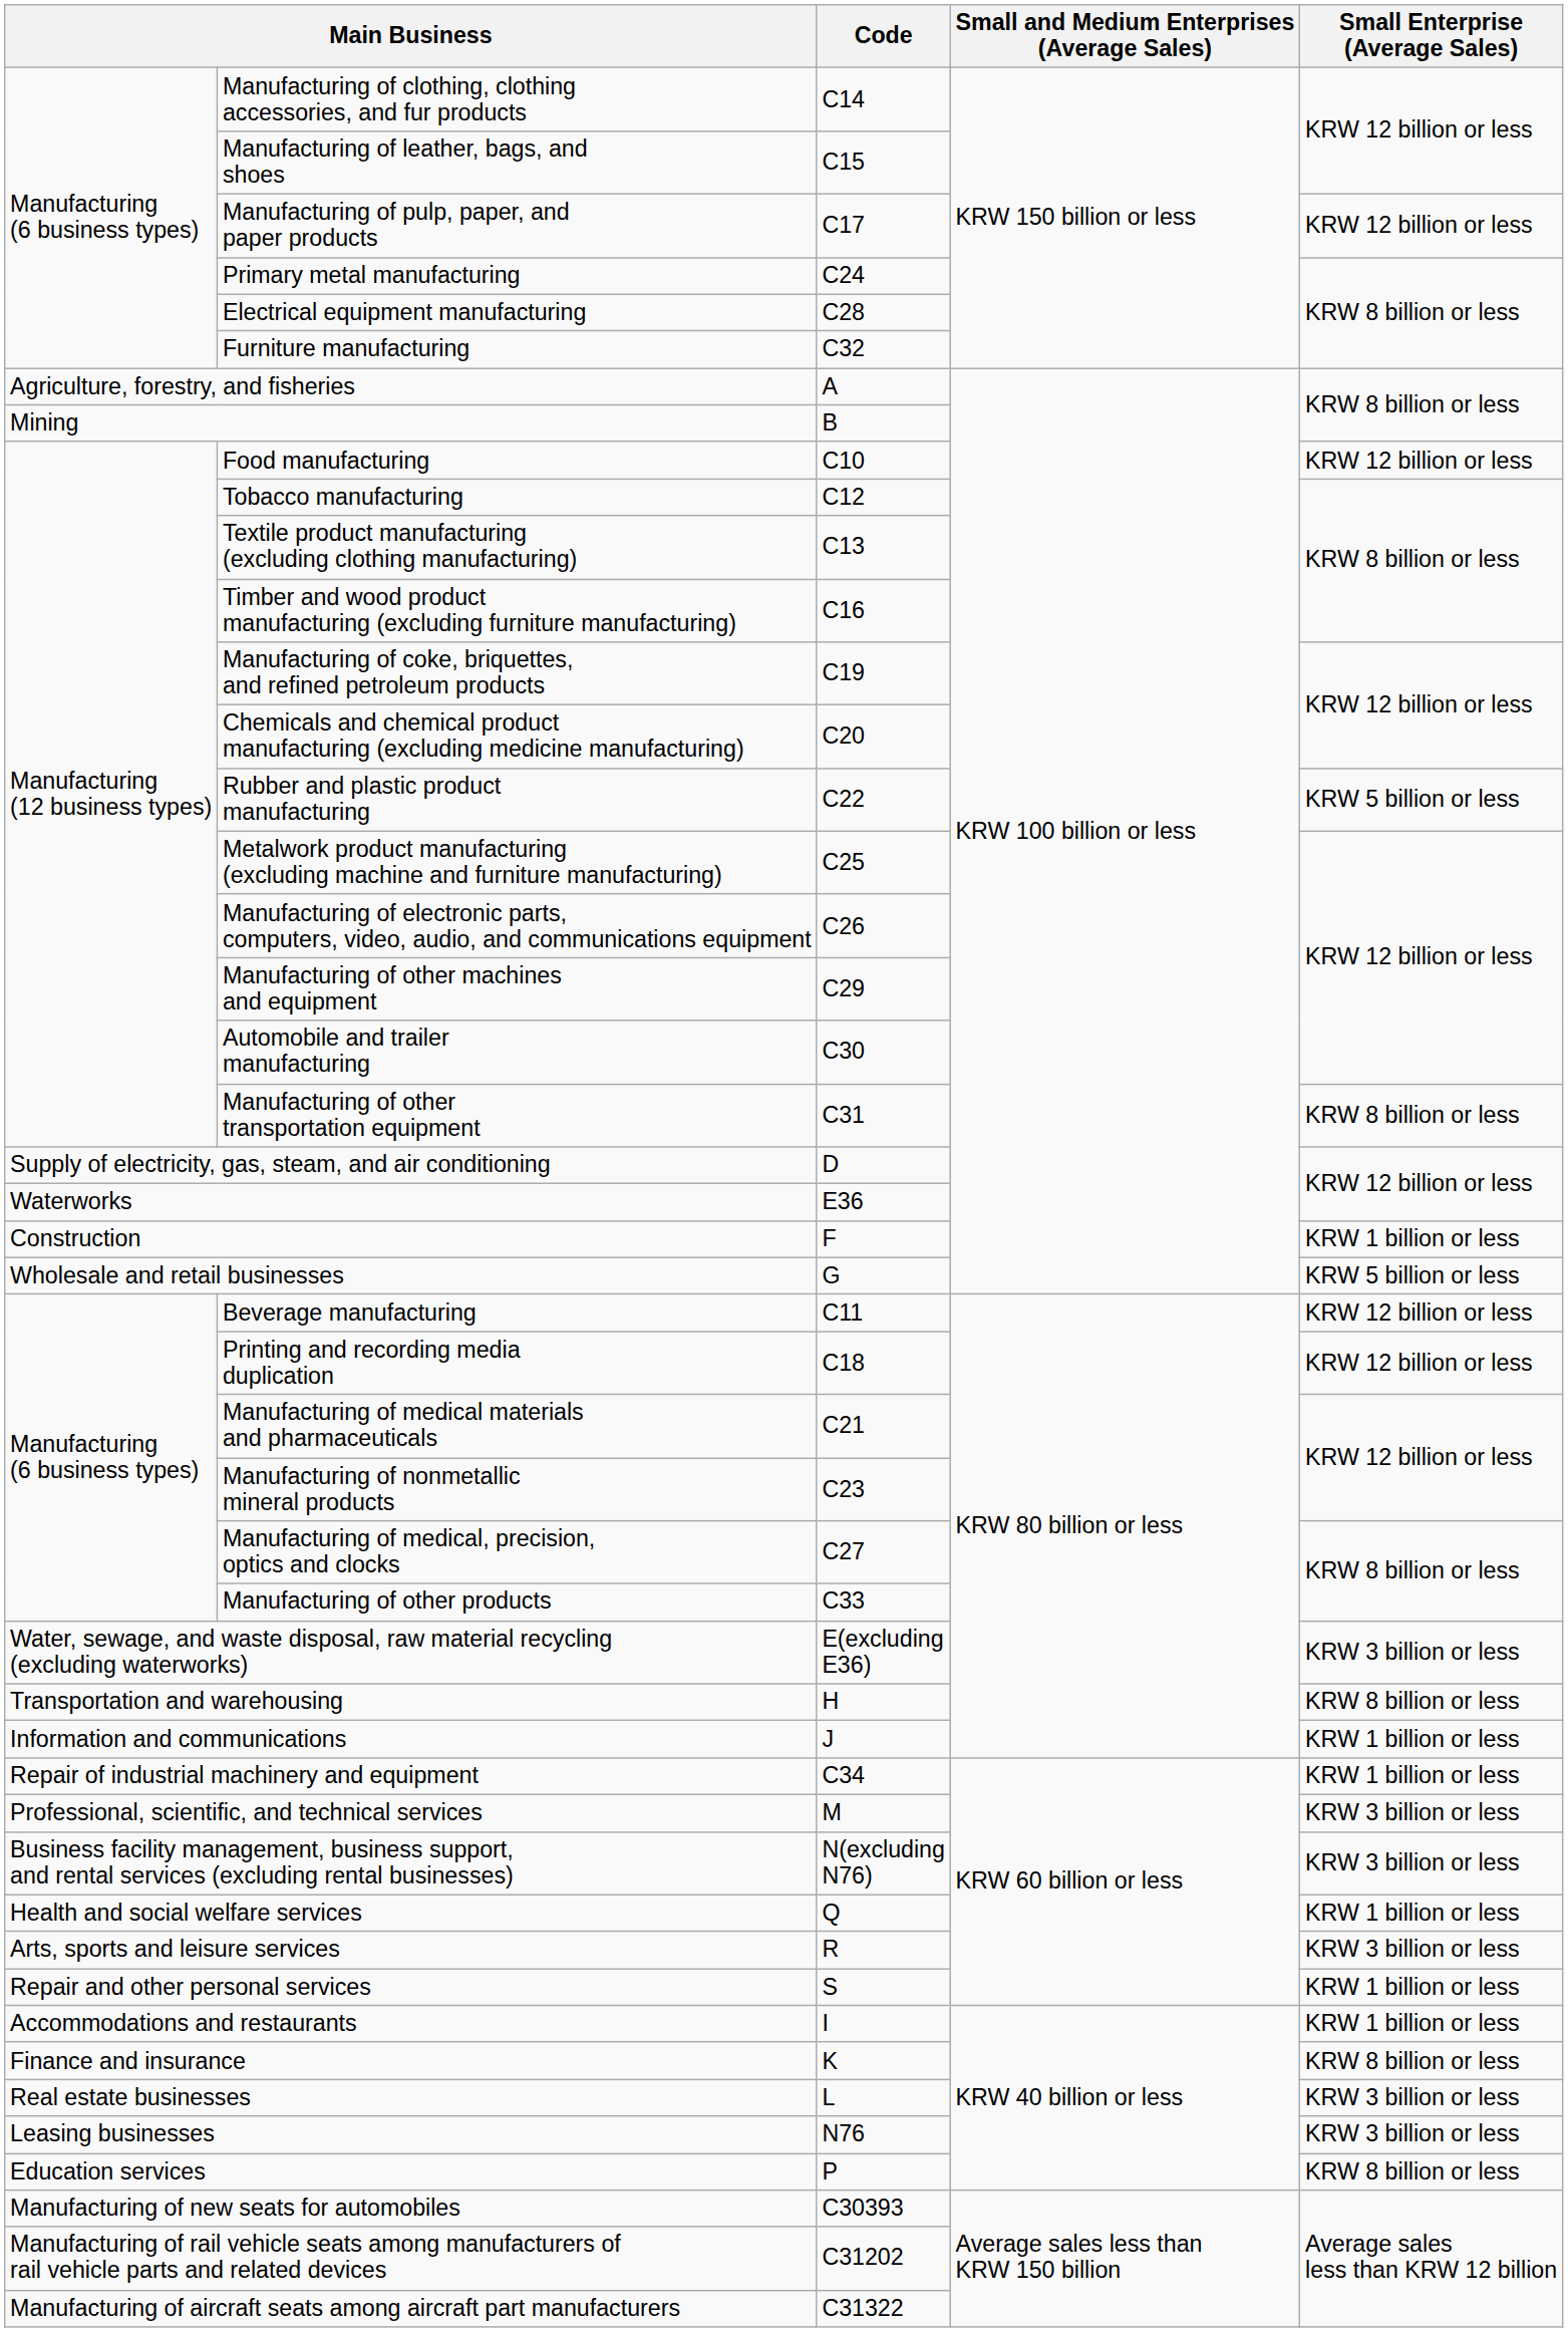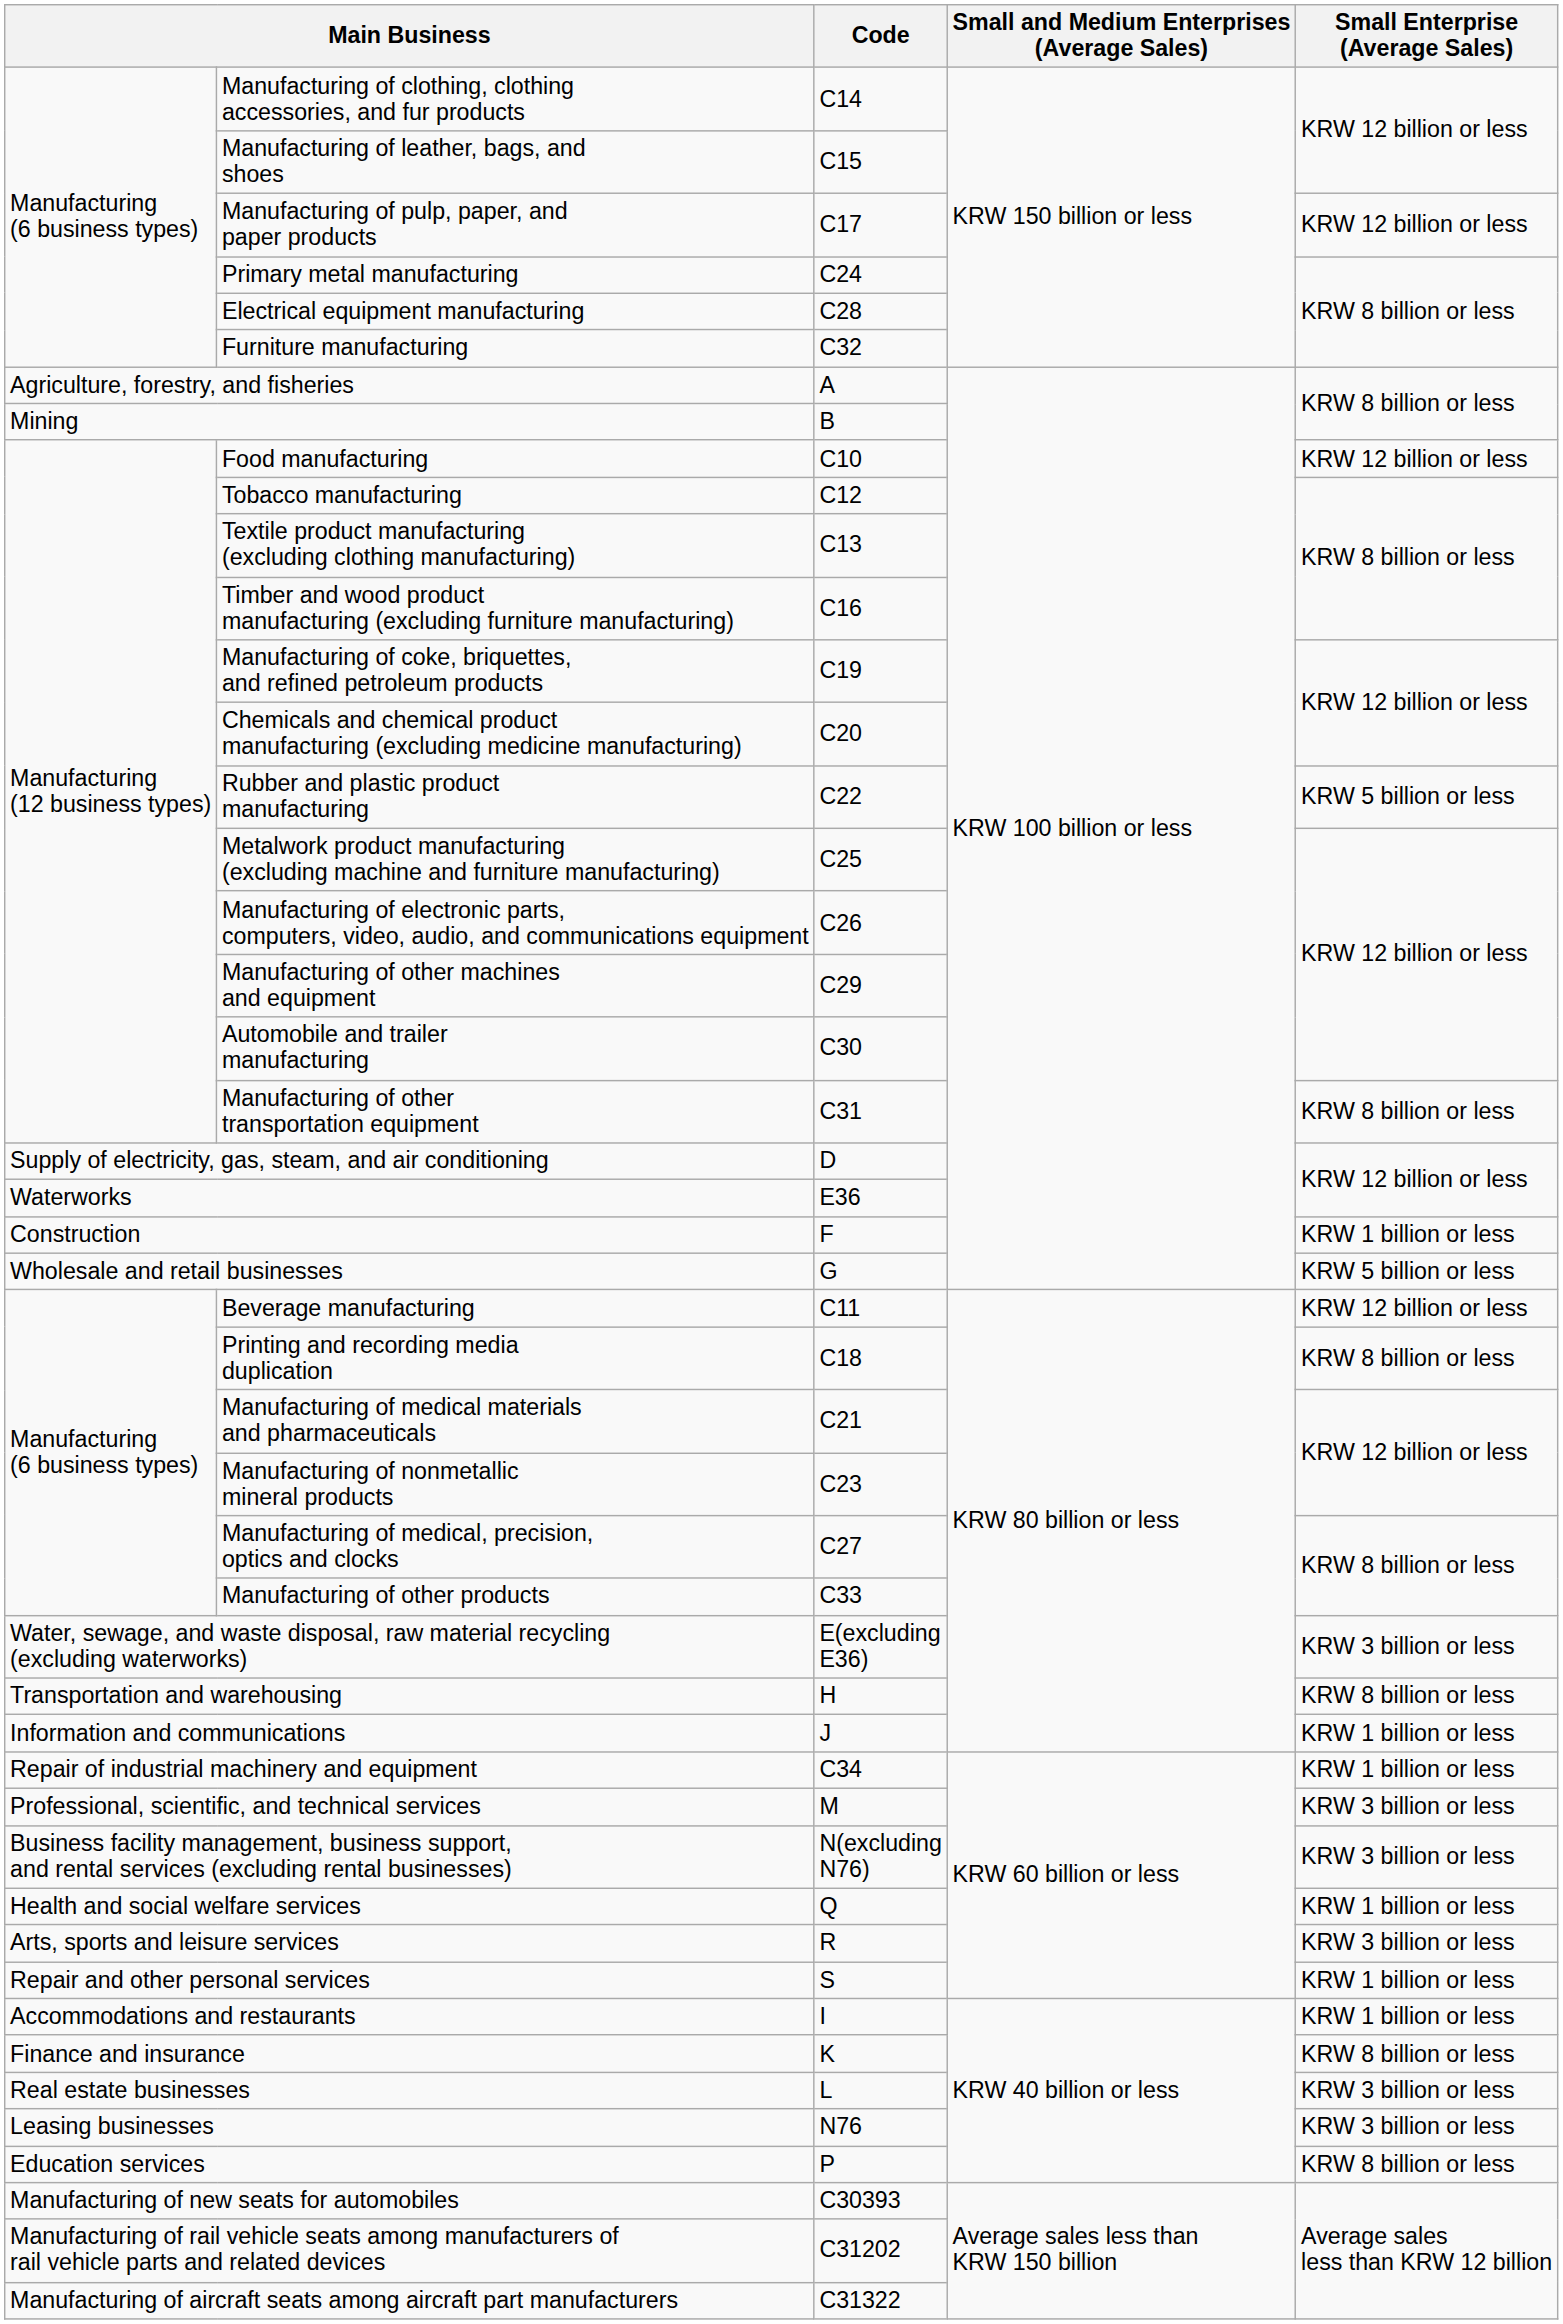Printing and recording media duplication | Small Enterprise (Average Sales): KRW 12 billion or less -> KRW 8 billion or less
